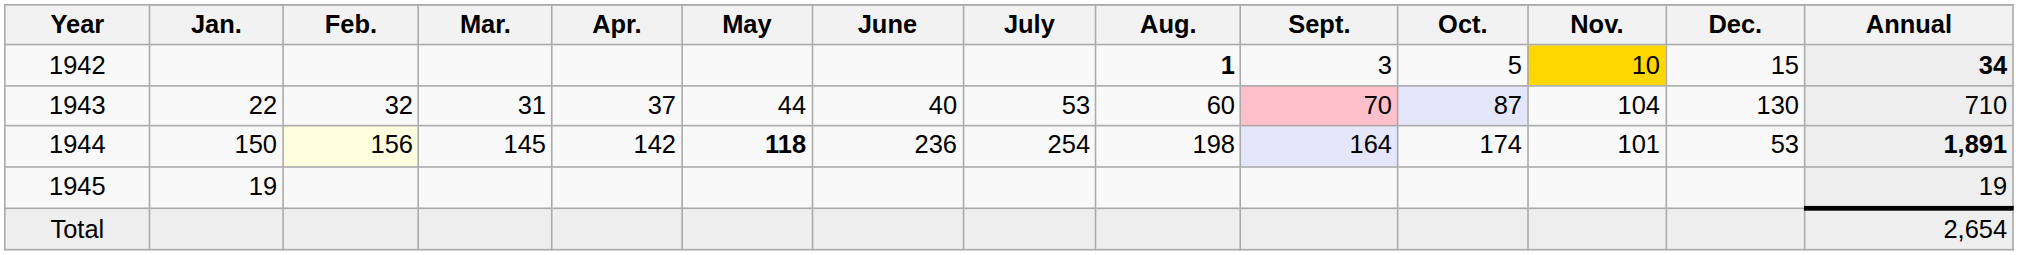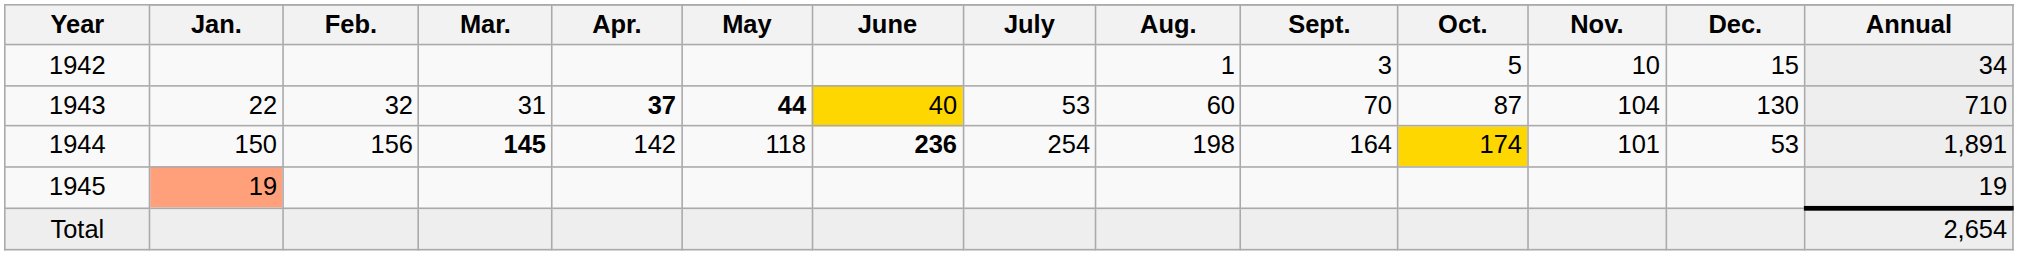1942 | Aug.: bold -> normal
1942 | Nov.: gold background -> no background
1942 | Annual: bold -> normal
1943 | Apr.: normal -> bold
1943 | May: normal -> bold
1943 | June: no background -> gold background
1943 | Sept.: pink background -> no background
1943 | Oct.: lavender background -> no background
1944 | Feb.: lightyellow background -> no background
1944 | Mar.: normal -> bold
1944 | May: bold -> normal
1944 | June: normal -> bold
1944 | Sept.: lavender background -> no background
1944 | Oct.: no background -> gold background
1944 | Annual: bold -> normal
1945 | Jan.: no background -> lightsalmon background
